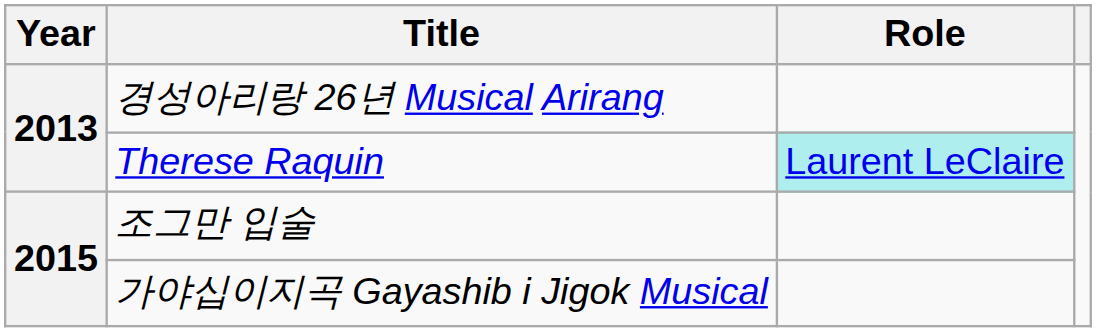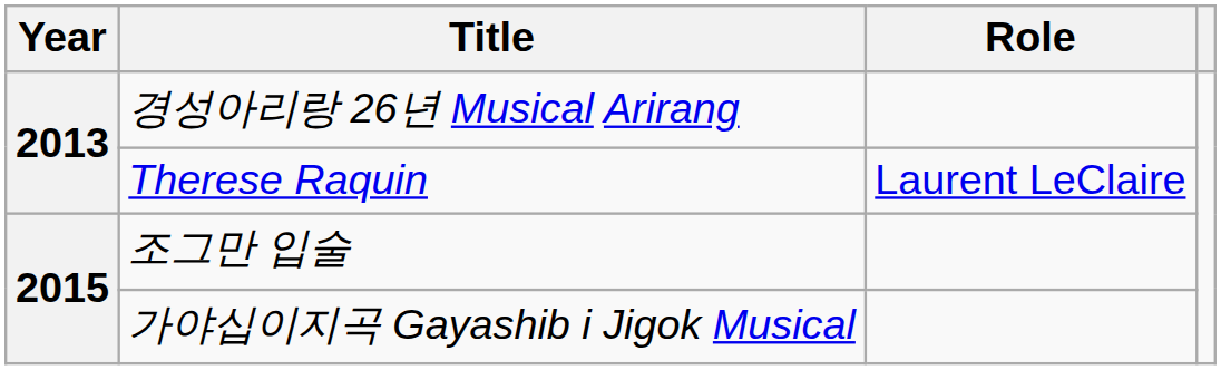Therese Raquin | Role: paleturquoise background -> no background
